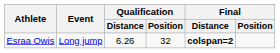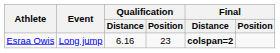Esraa Owis | Qualification / Distance: 6.26 -> 6.16
Esraa Owis | Qualification / Position: 32 -> 23
